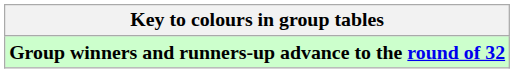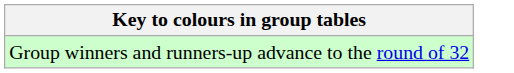row 2 | column 1: bold -> normal
